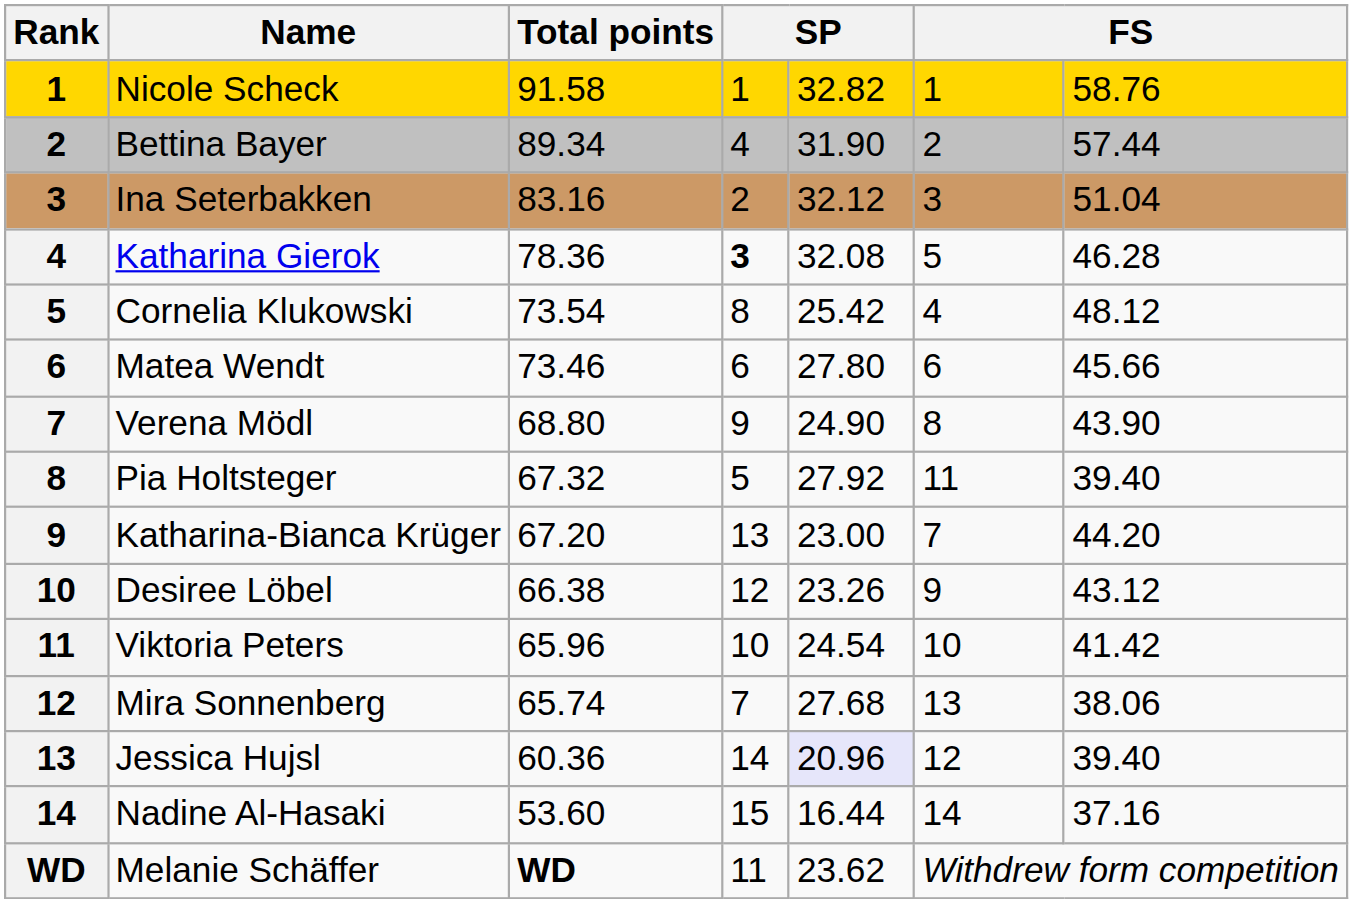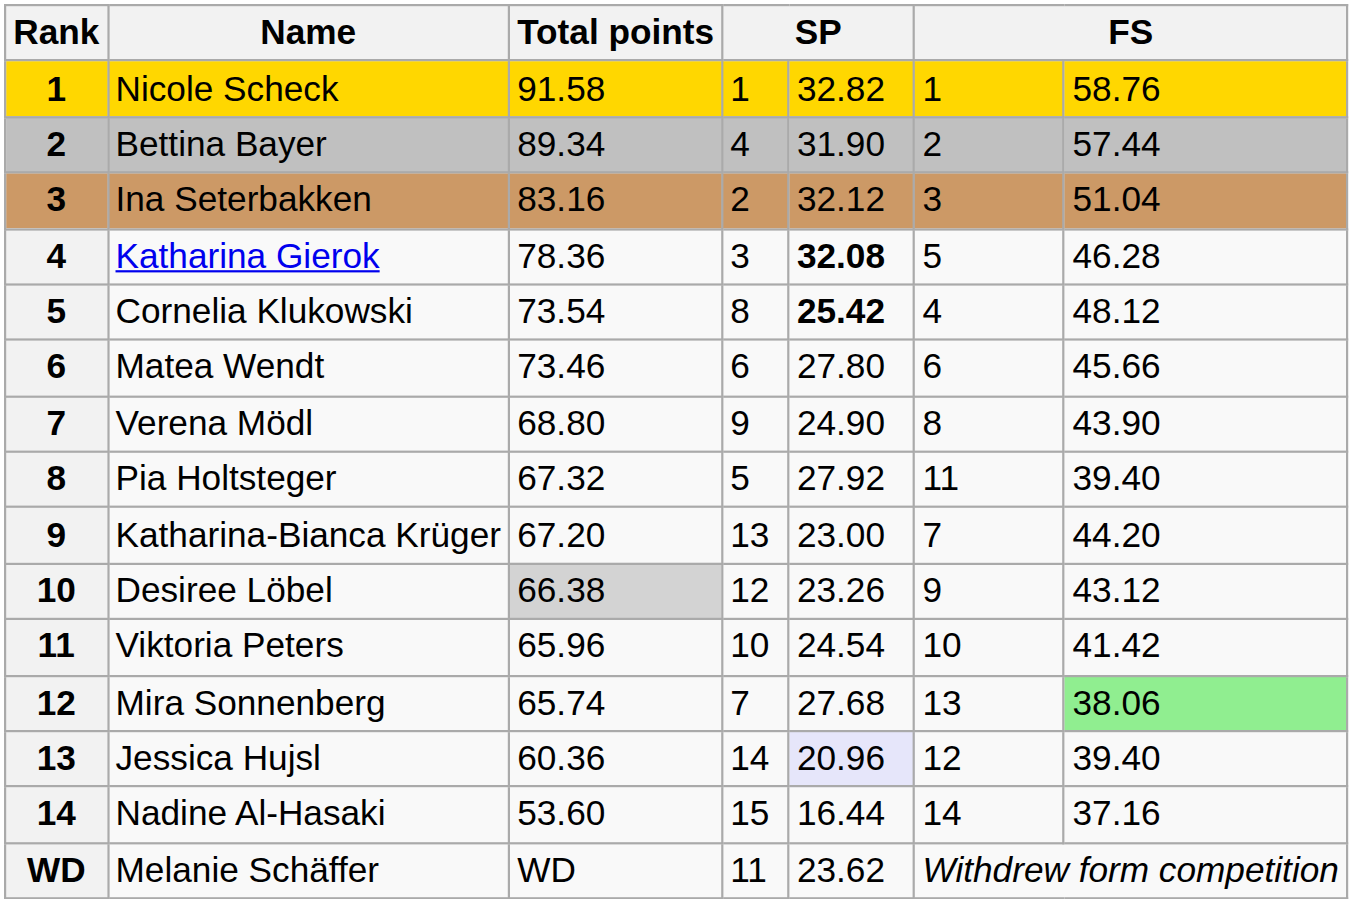Katharina Gierok | column 4: bold -> normal
Katharina Gierok | column 5: normal -> bold
Cornelia Klukowski | column 5: normal -> bold
Desiree Löbel | Total points: no background -> lightgrey background
Mira Sonnenberg | column 7: no background -> lightgreen background
Melanie Schäffer | Total points: bold -> normal
